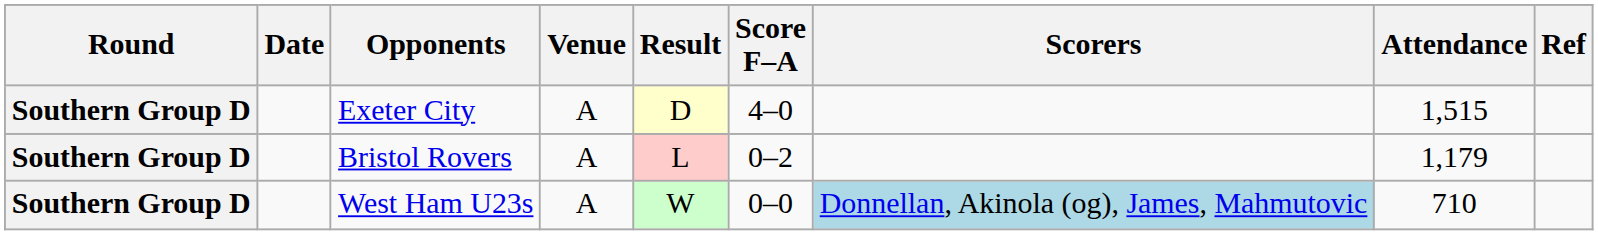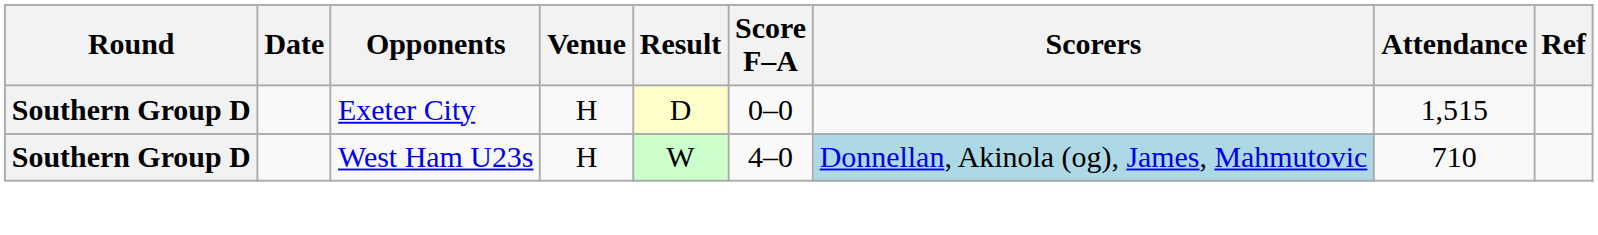Exeter City | Venue: A -> H
Exeter City | Score F–A: 4–0 -> 0–0
- row: Southern Group D | Bristol Rovers | A | L | 0–2 | 1,179
West Ham U23s | Venue: A -> H
West Ham U23s | Score F–A: 0–0 -> 4–0
